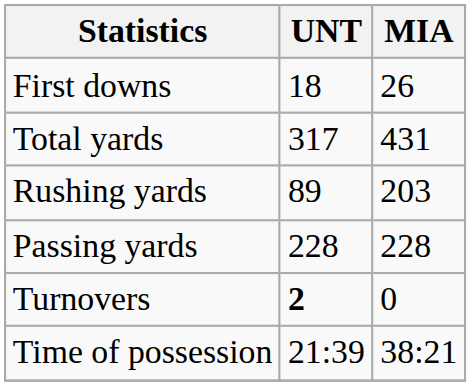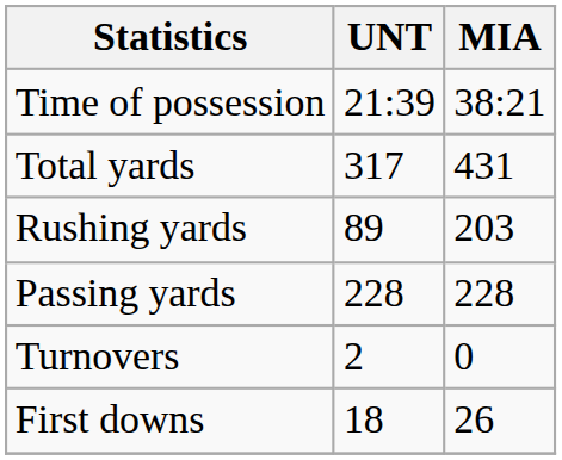rows swapped: First downs <-> Time of possession
Turnovers | UNT: bold -> normal
